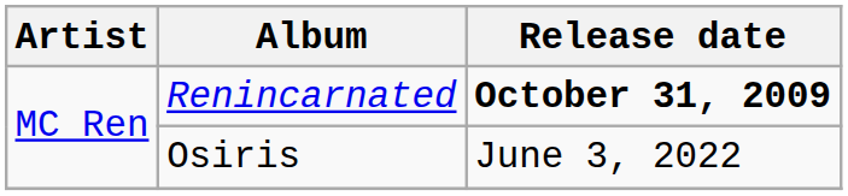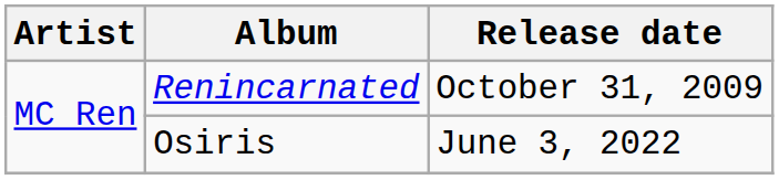Renincarnated | Release date: bold -> normal
